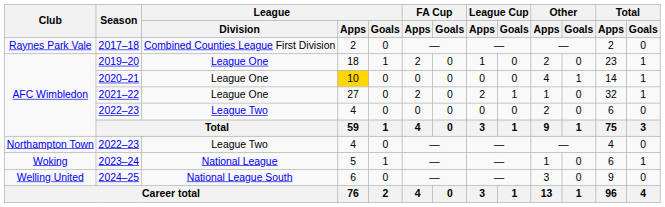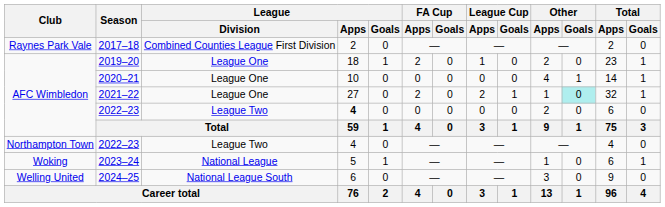2020–21 | League / Apps: gold background -> no background
2021–22 | Other / Goals: no background -> paleturquoise background
AFC Wimbledon / 2022–23 | League / Apps: normal -> bold
